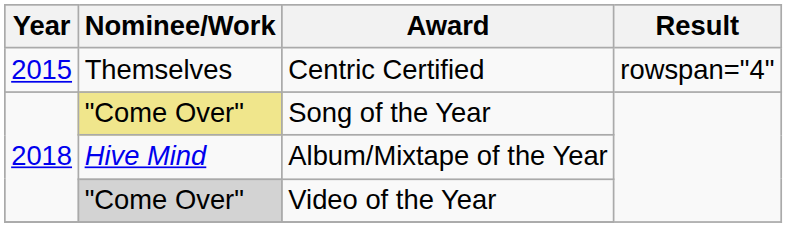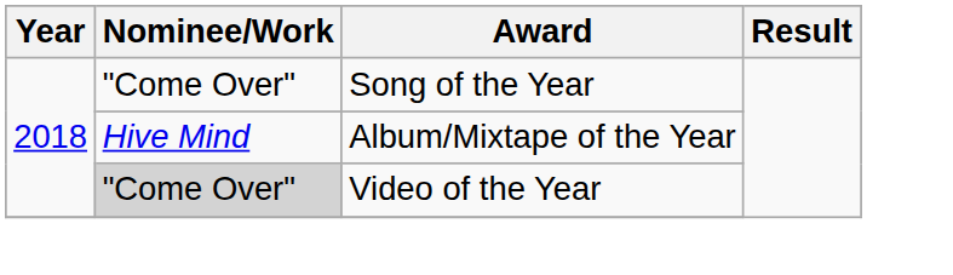- row: 2015 | Themselves | Centric Certified | rowspan="4"
Song of the Year | Nominee/Work: khaki background -> no background
